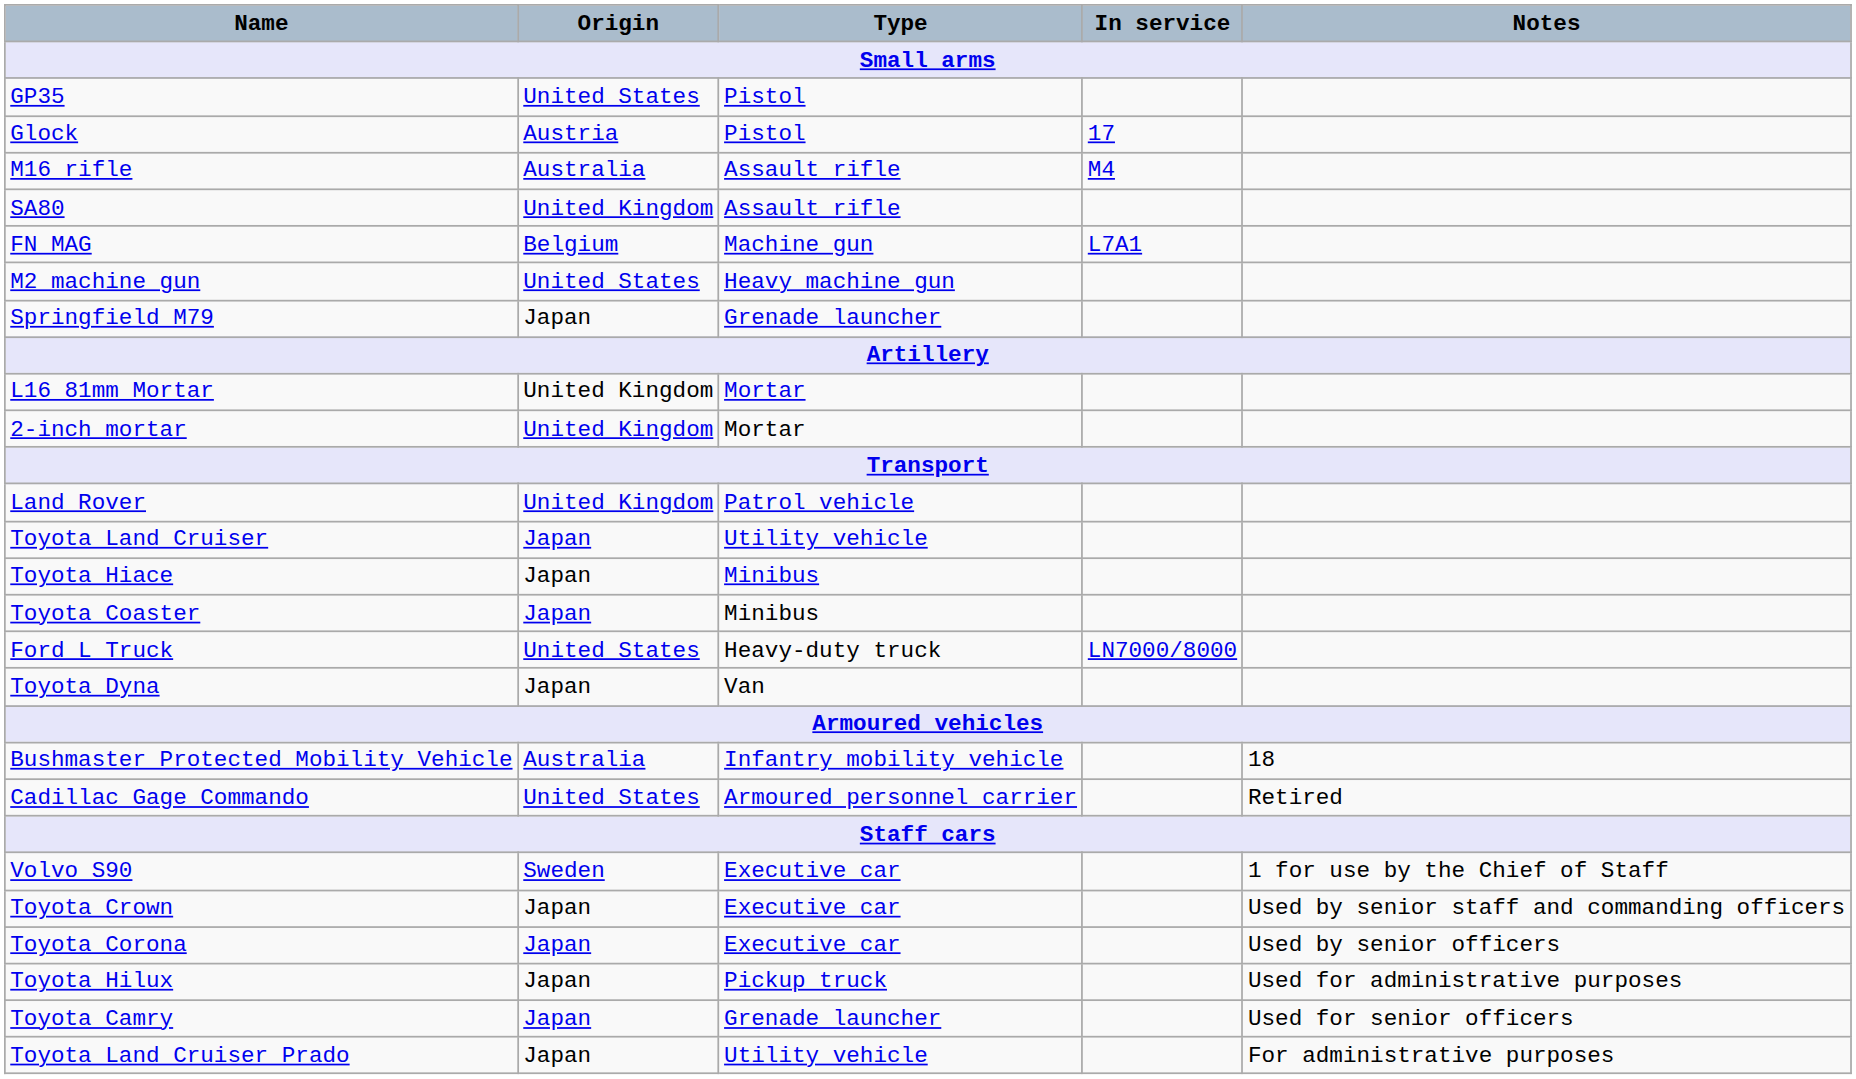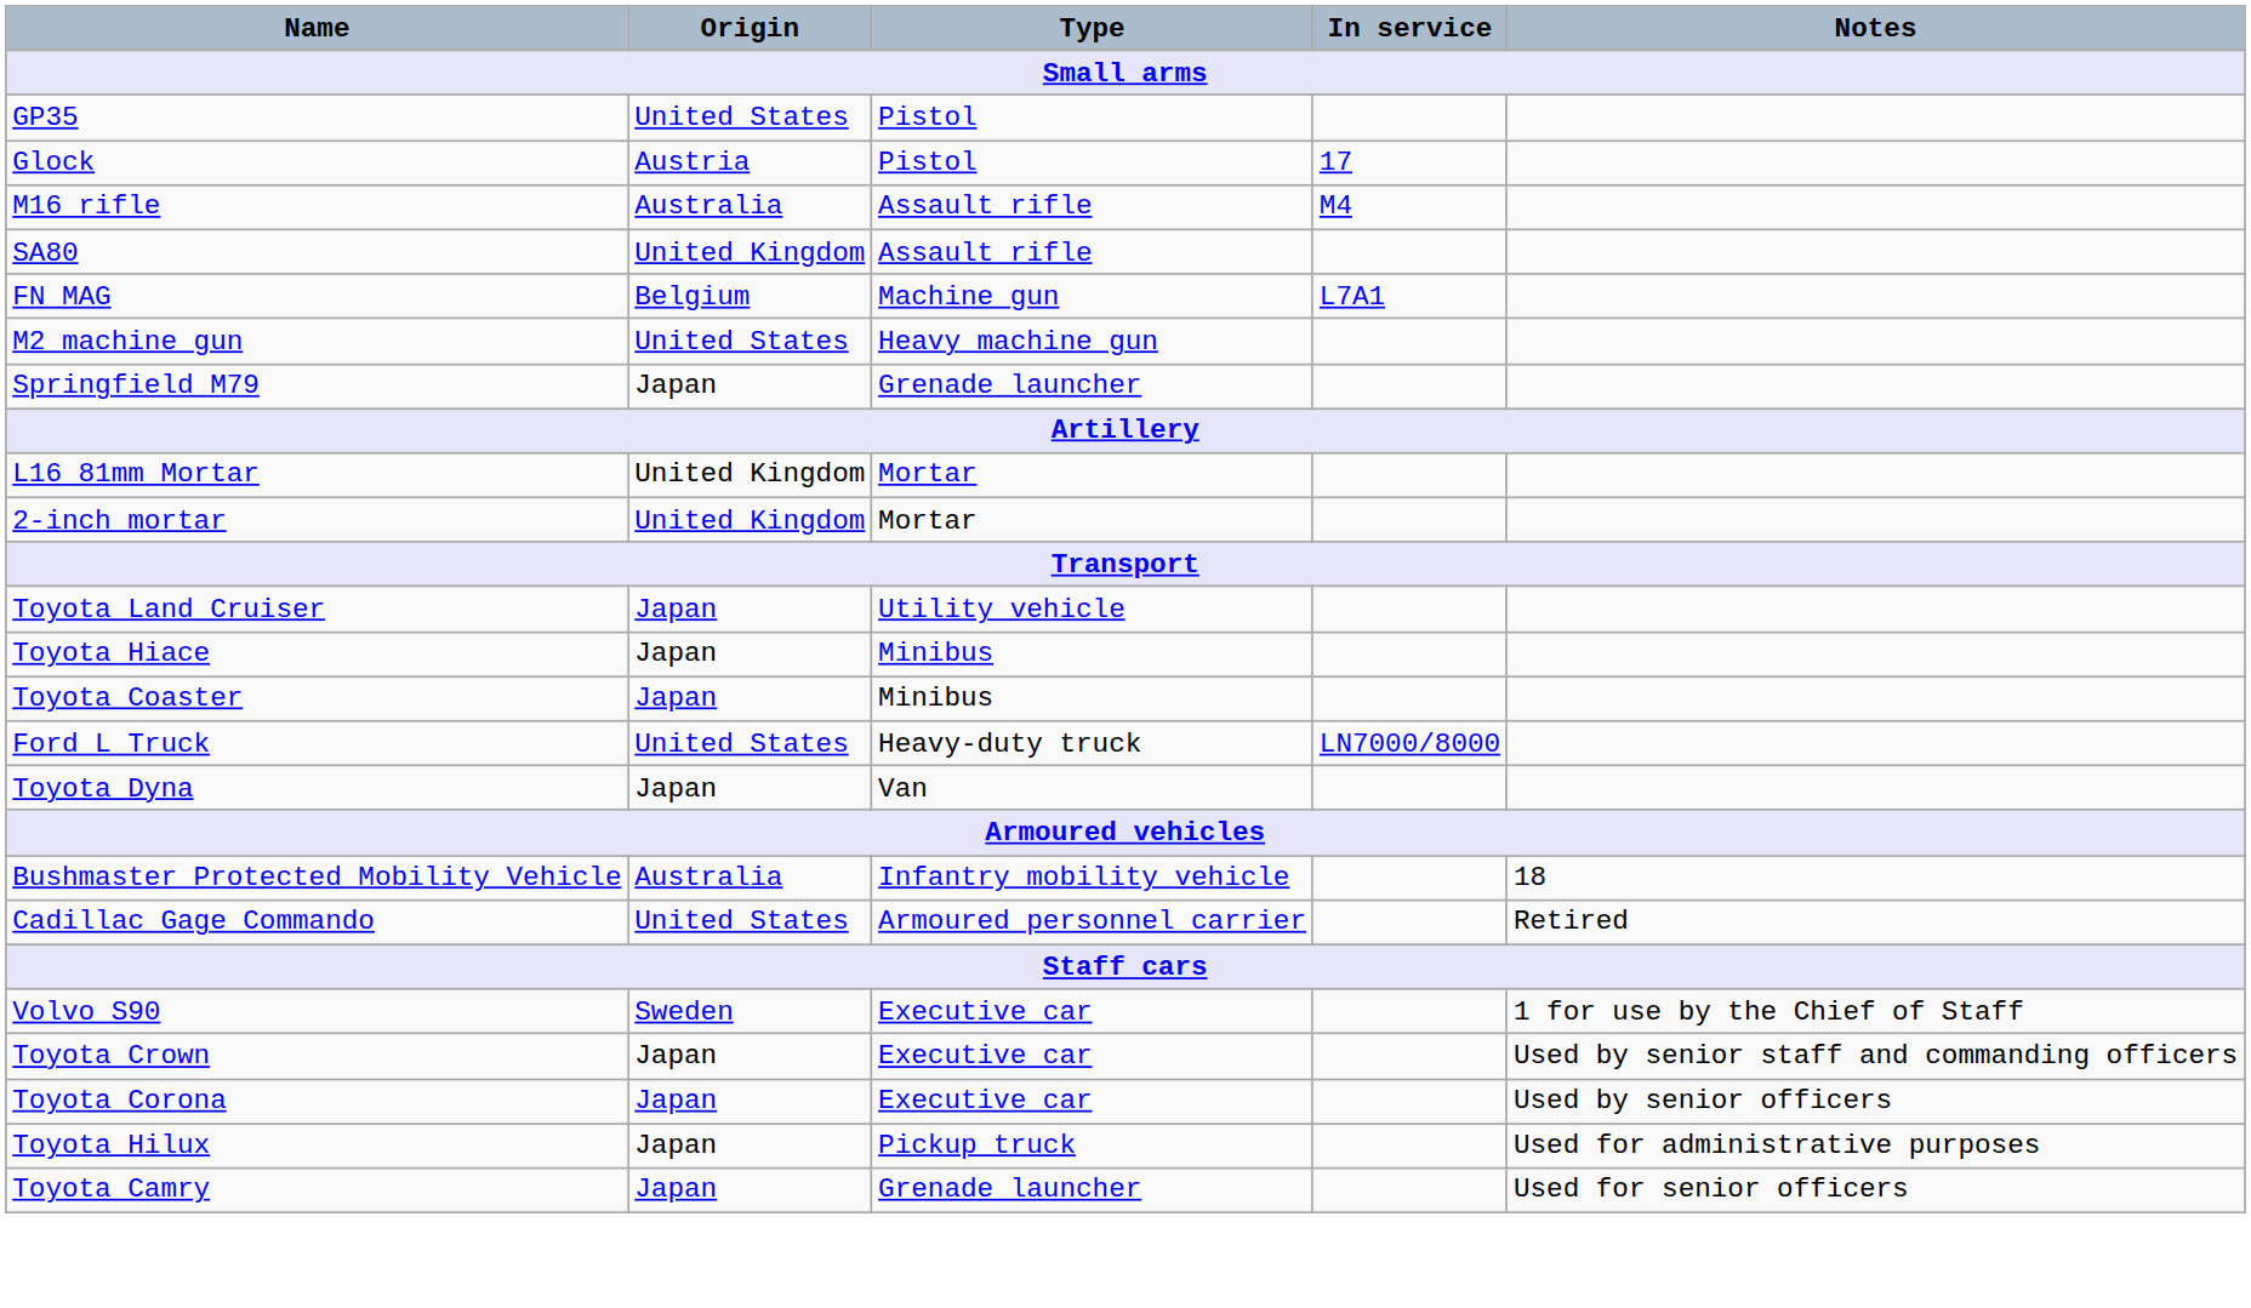- row: Land Rover | United Kingdom | Patrol vehicle
- row: Toyota Land Cruiser Prado | Japan | Utility vehicle | For administrative purposes
